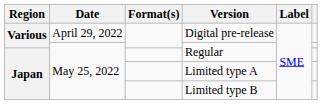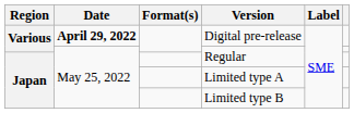Digital pre-release | Date: normal -> bold
